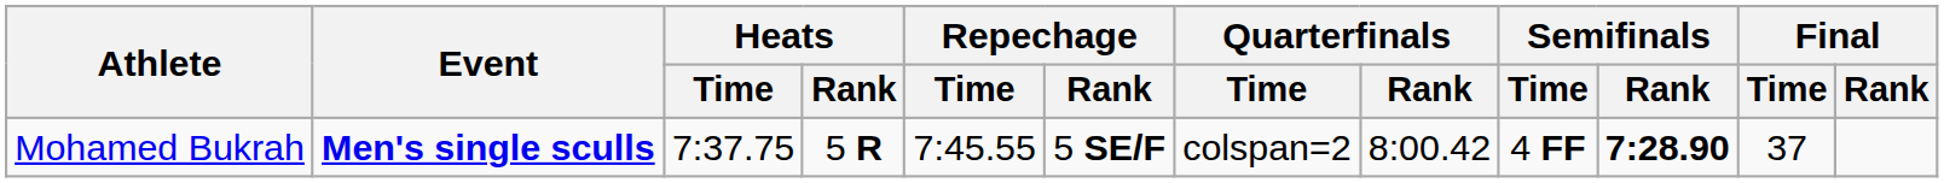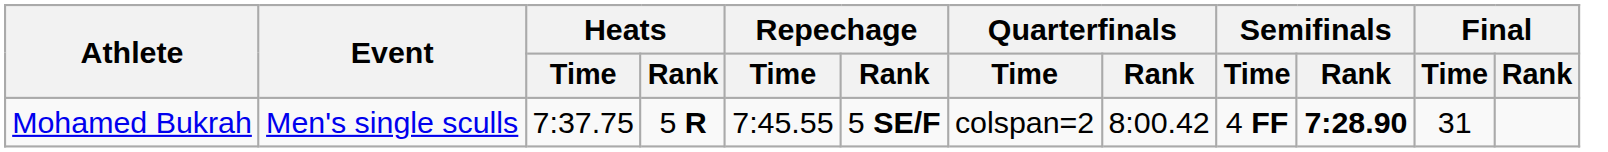Mohamed Bukrah | Event: bold -> normal
Mohamed Bukrah | Final / Time: 37 -> 31
